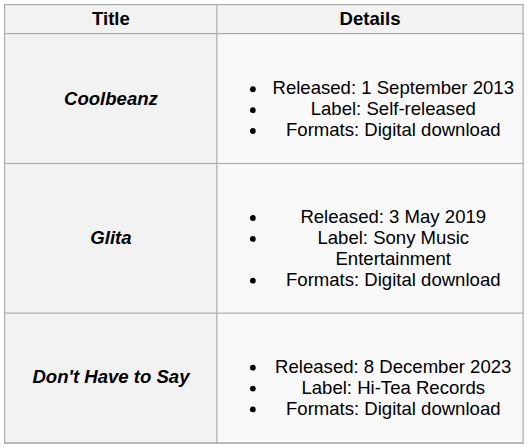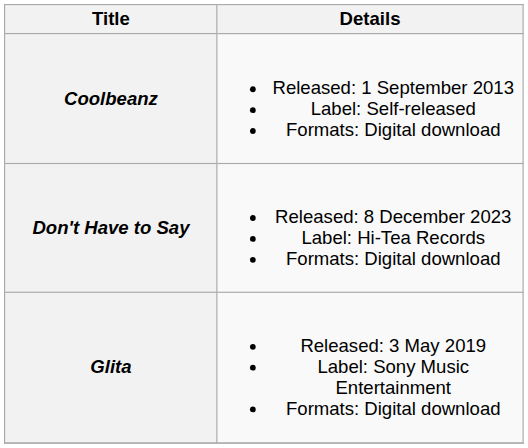rows swapped: Glita <-> Don't Have to Say
